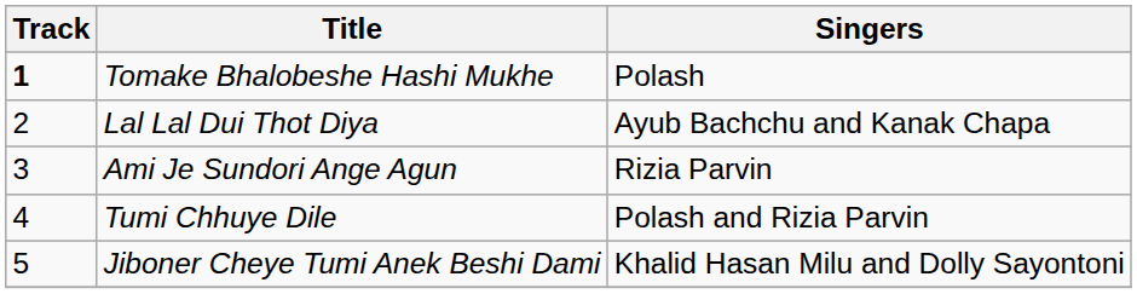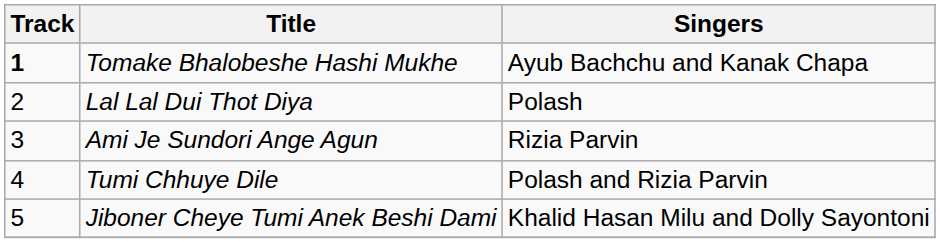Tomake Bhalobeshe Hashi Mukhe | Singers: Polash -> Ayub Bachchu and Kanak Chapa
Lal Lal Dui Thot Diya | Singers: Ayub Bachchu and Kanak Chapa -> Polash
